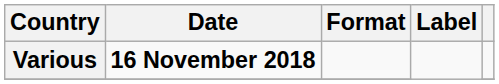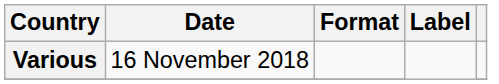Various | Date: bold -> normal
